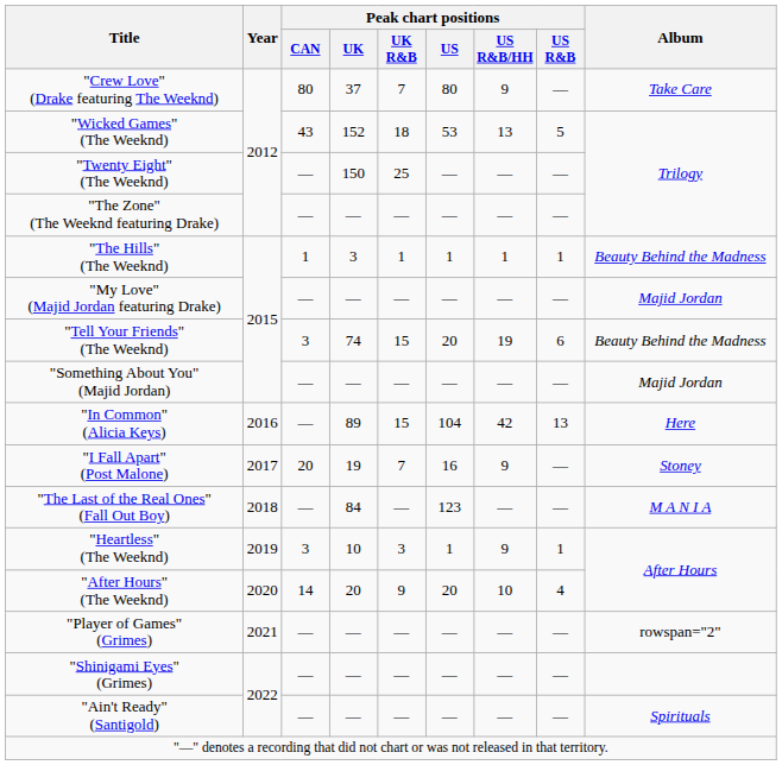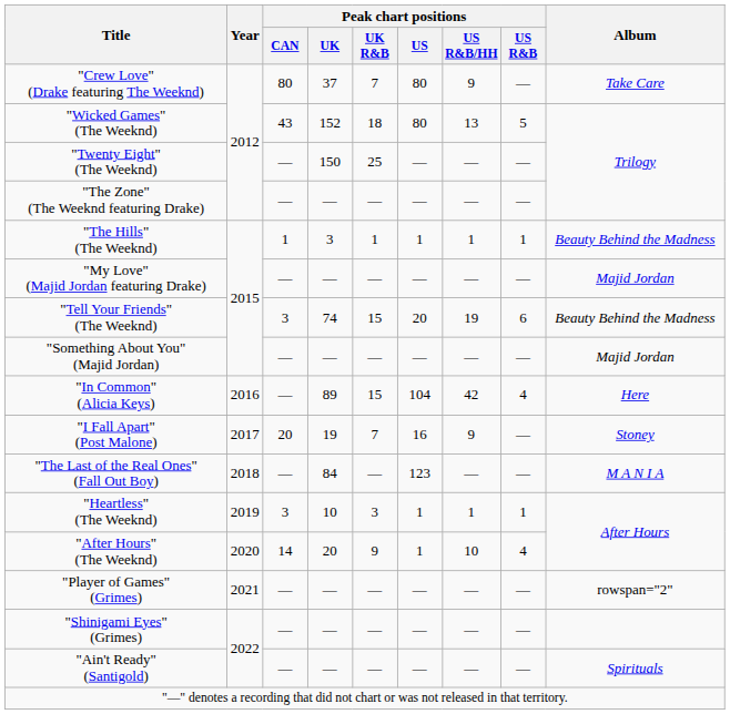"Wicked Games" (The Weeknd) | Peak chart positions / US: 53 -> 80
"In Common" (Alicia Keys) | Peak chart positions / US R&B: 13 -> 4
"Heartless" (The Weeknd) | Peak chart positions / US R&B/HH: 9 -> 1
"After Hours" (The Weeknd) | Peak chart positions / US: 20 -> 1
